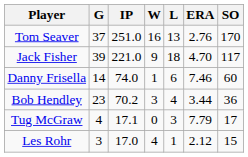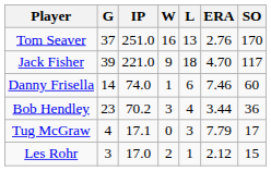Les Rohr | W: 4 -> 2
